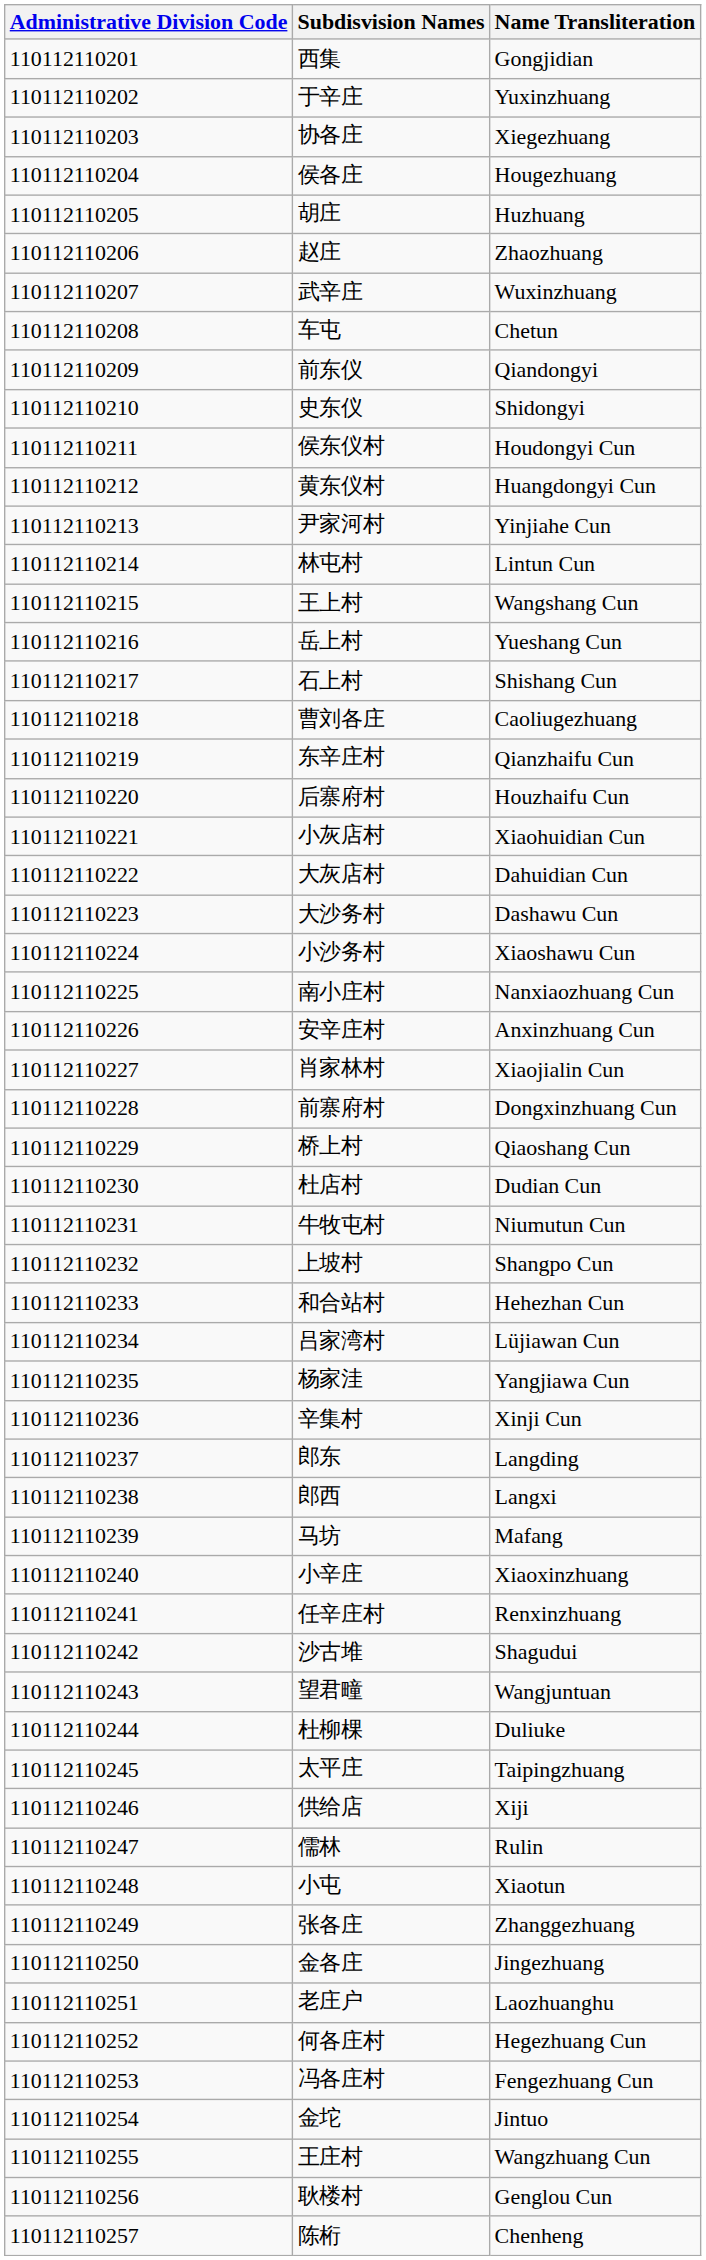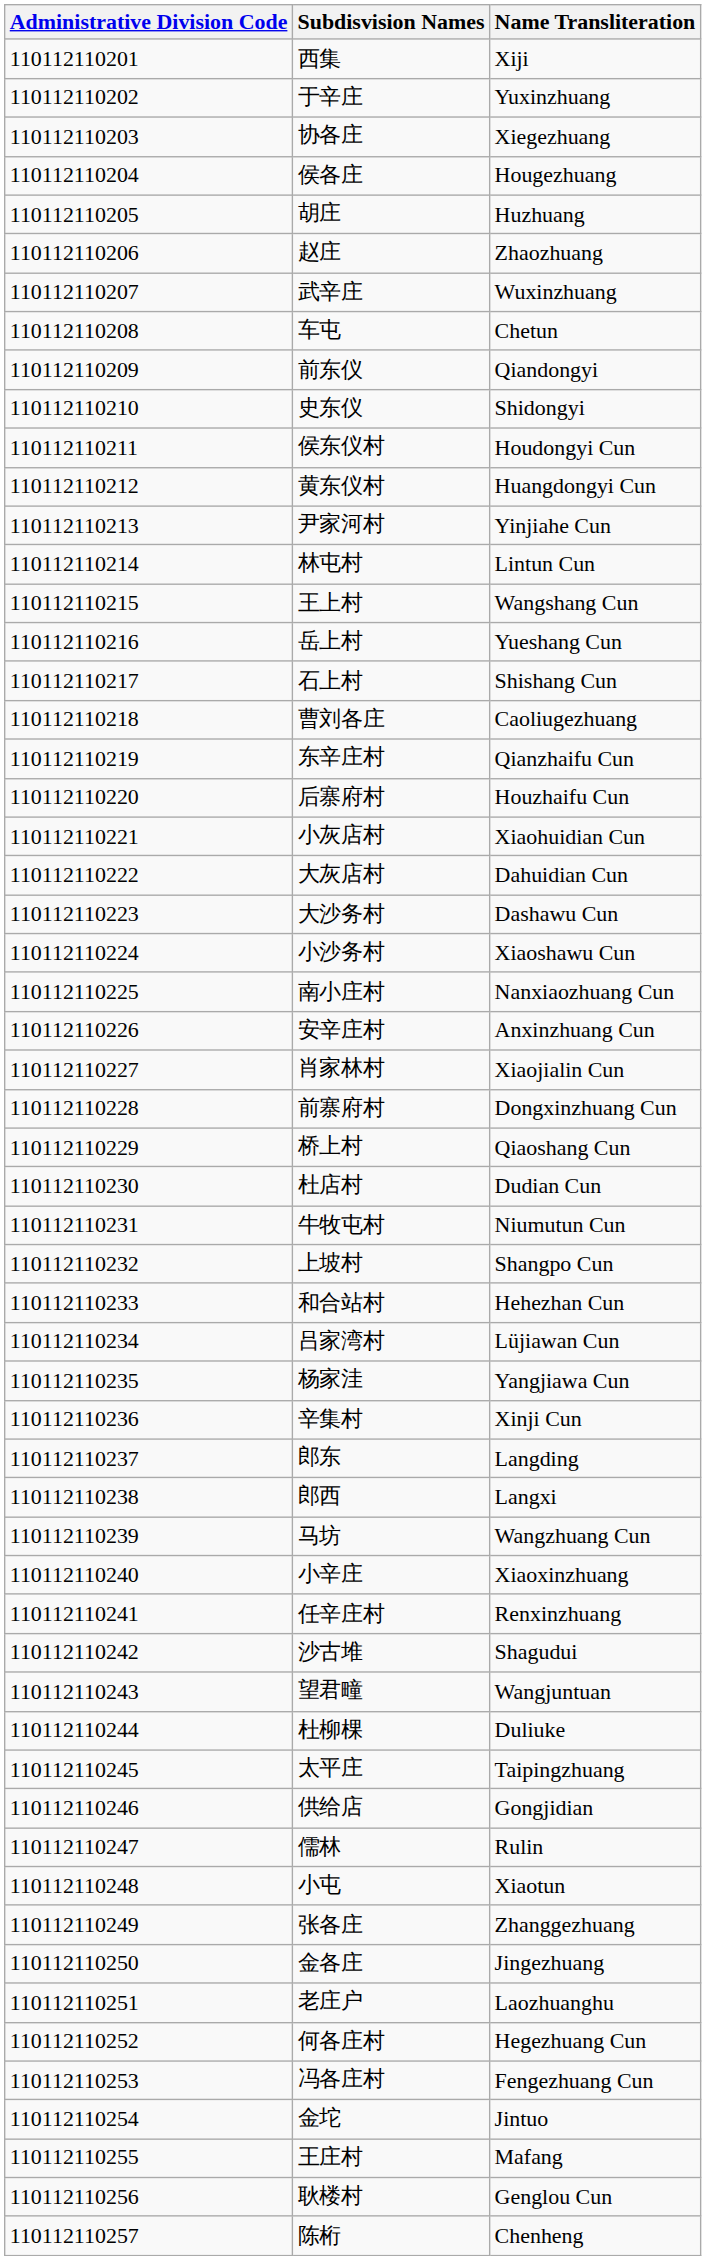西集 | Name Transliteration: Gongjidian -> Xiji
马坊 | Name Transliteration: Mafang -> Wangzhuang Cun
供给店 | Name Transliteration: Xiji -> Gongjidian
王庄村 | Name Transliteration: Wangzhuang Cun -> Mafang
